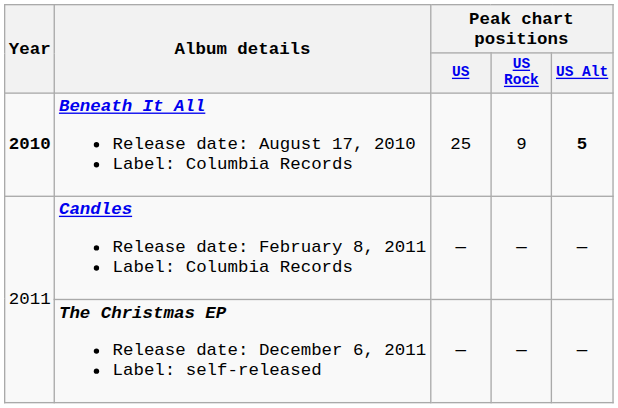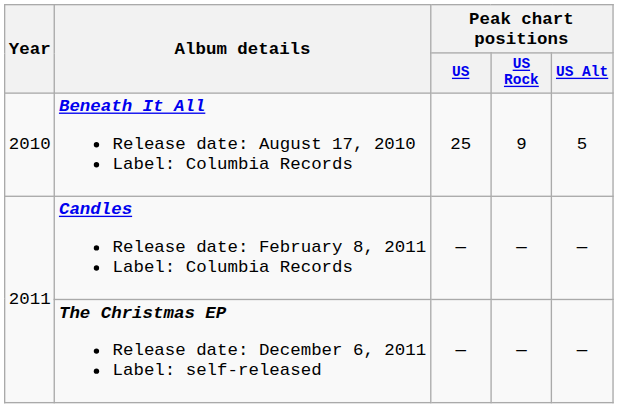row 3 | Year: bold -> normal
row 3 | Peak chart positions / US Alt: bold -> normal
